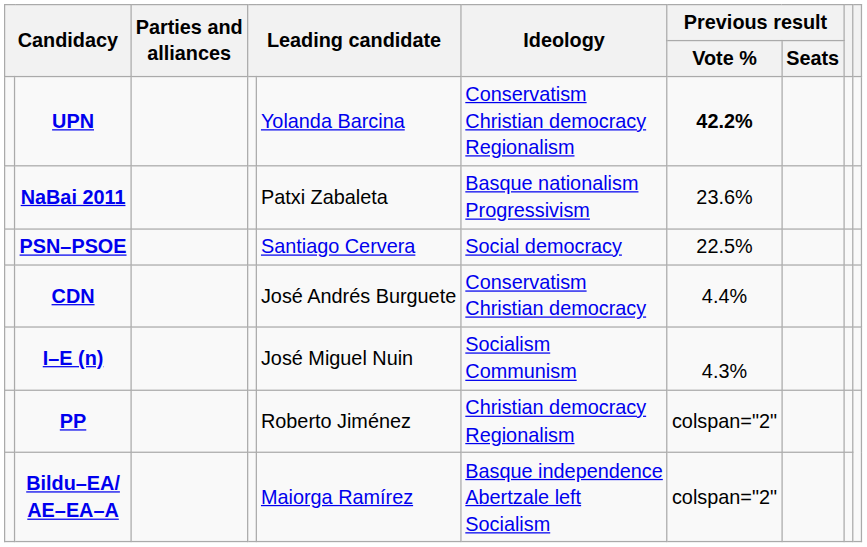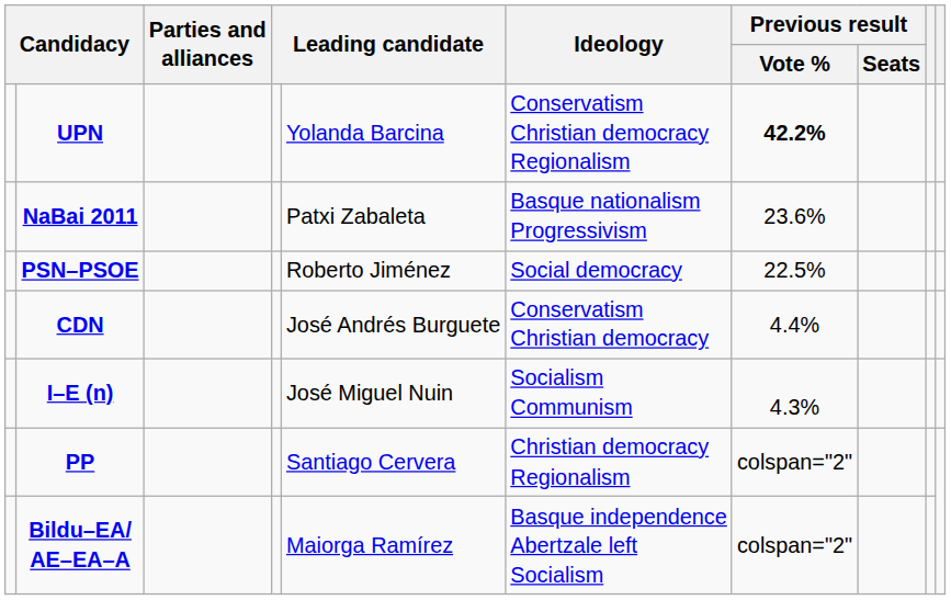PSN–PSOE | column 5: Santiago Cervera -> Roberto Jiménez
PP | column 5: Roberto Jiménez -> Santiago Cervera
